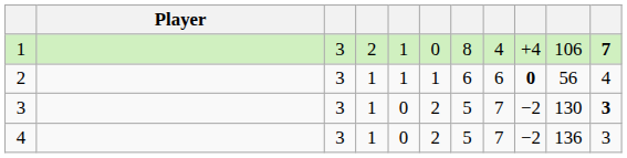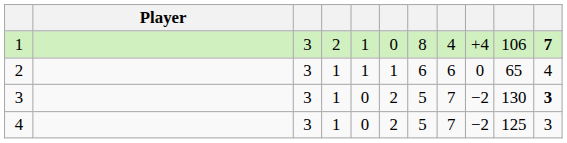row 3 | column 9: bold -> normal
row 3 | column 10: 56 -> 65
row 5 | column 10: 136 -> 125
